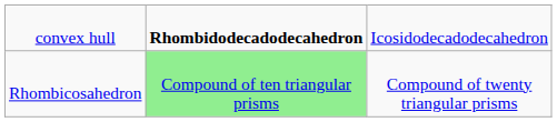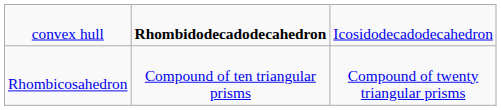Rhombicosahedron | column 2: lightgreen background -> no background
